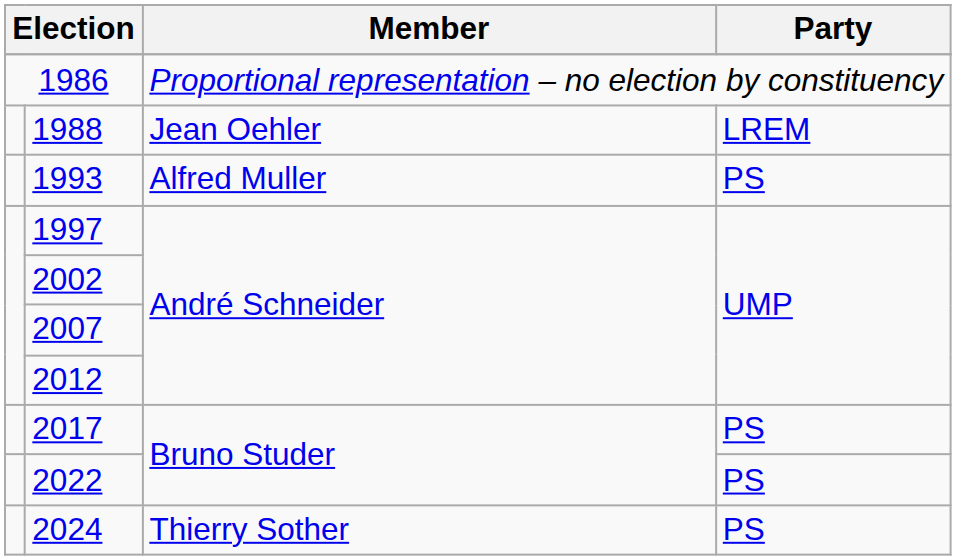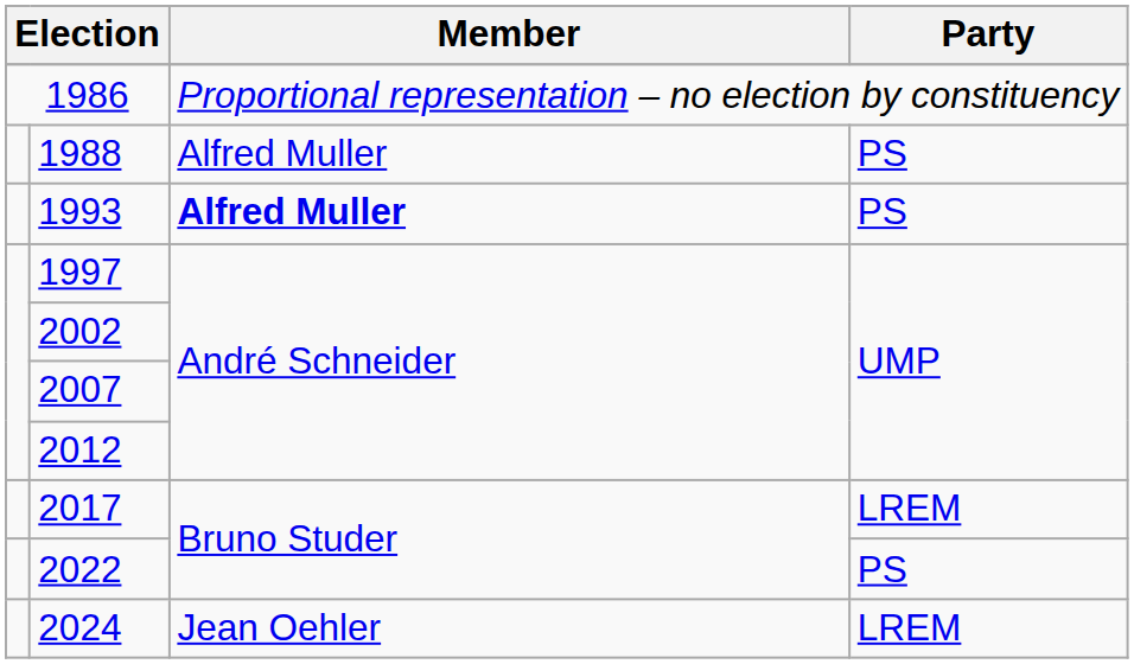1988 | Member: Jean Oehler -> Alfred Muller
1988 | Party: LREM -> PS
1993 | Member: normal -> bold
2017 | Party: PS -> LREM
2024 | Member: Thierry Sother -> Jean Oehler
2024 | Party: PS -> LREM
